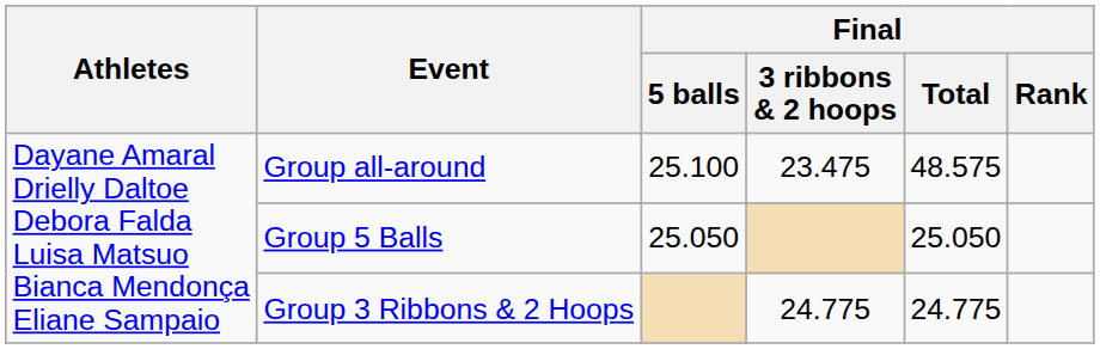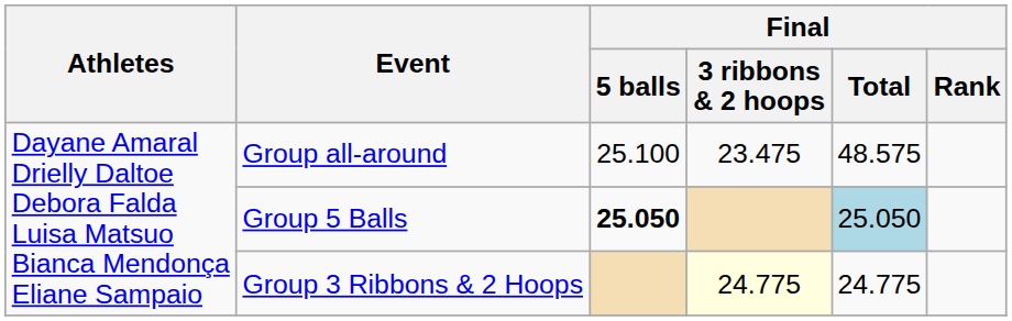Group 5 Balls | Final / 5 balls: normal -> bold
Group 5 Balls | Final / Total: no background -> lightblue background
Group 3 Ribbons & 2 Hoops | Final / 3 ribbons & 2 hoops: no background -> lightyellow background
